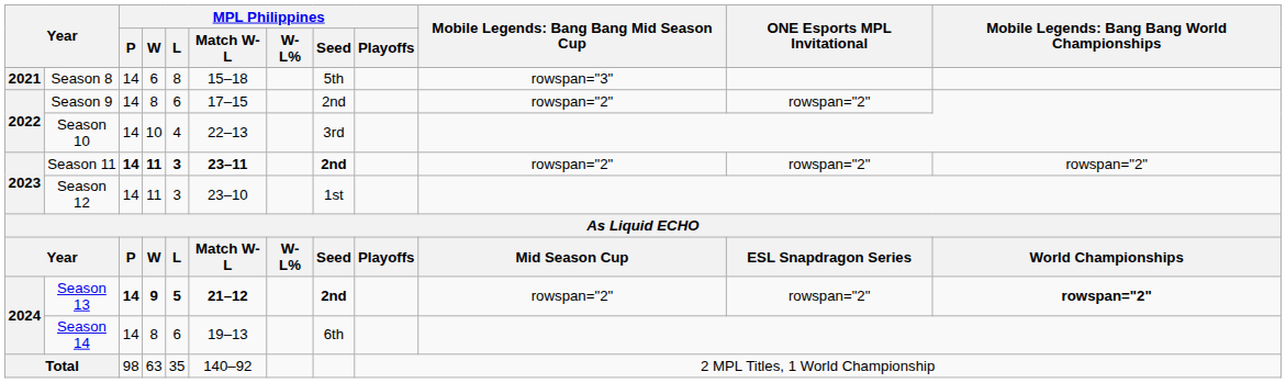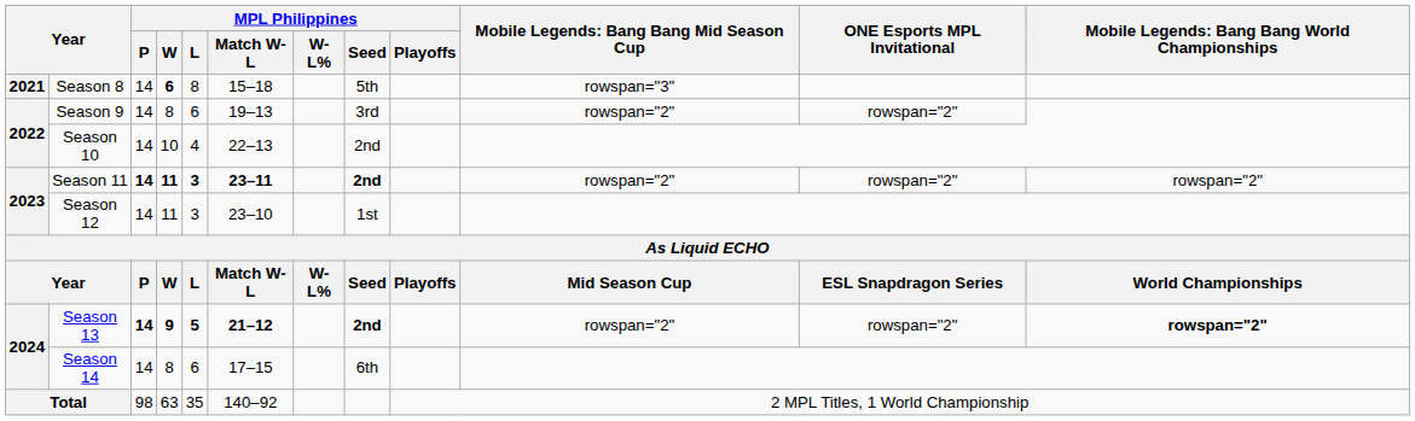Season 8 | MPL Philippines / W: normal -> bold
Season 9 | MPL Philippines / Match W-L: 17–15 -> 19–13
Season 9 | MPL Philippines / Seed: 2nd -> 3rd
Season 10 | MPL Philippines / Seed: 3rd -> 2nd
Season 14 | MPL Philippines / Match W-L: 19–13 -> 17–15
